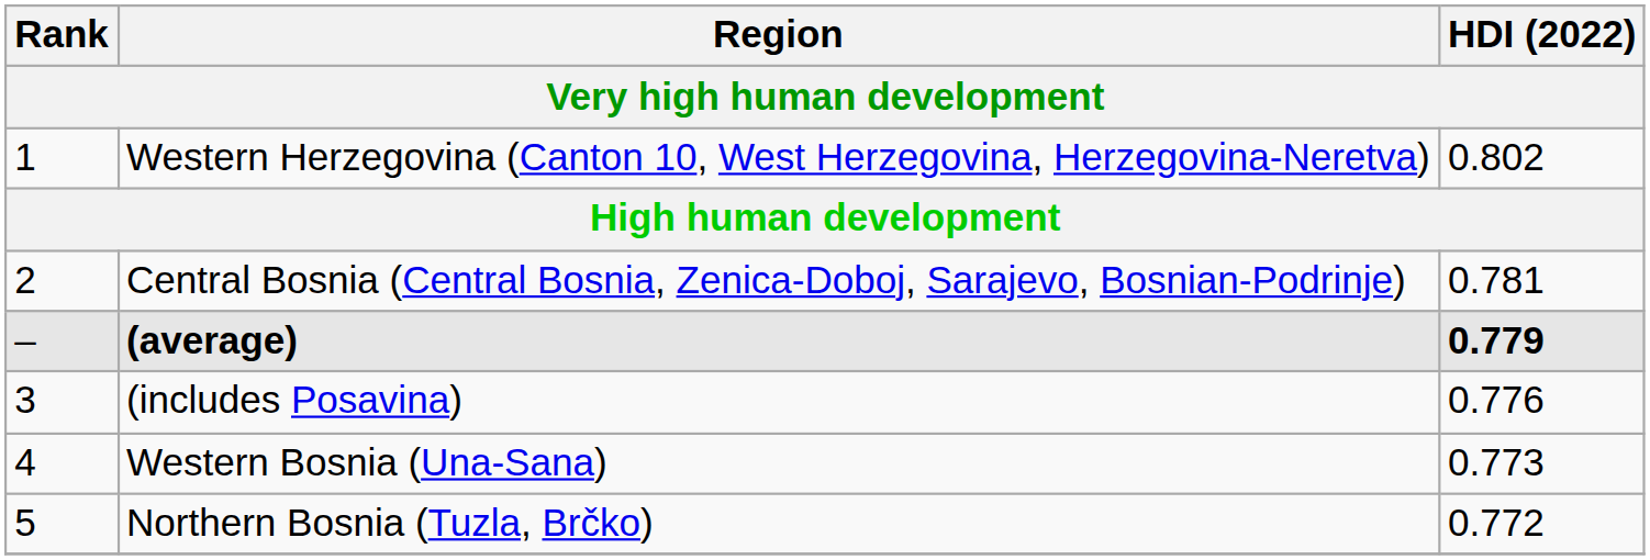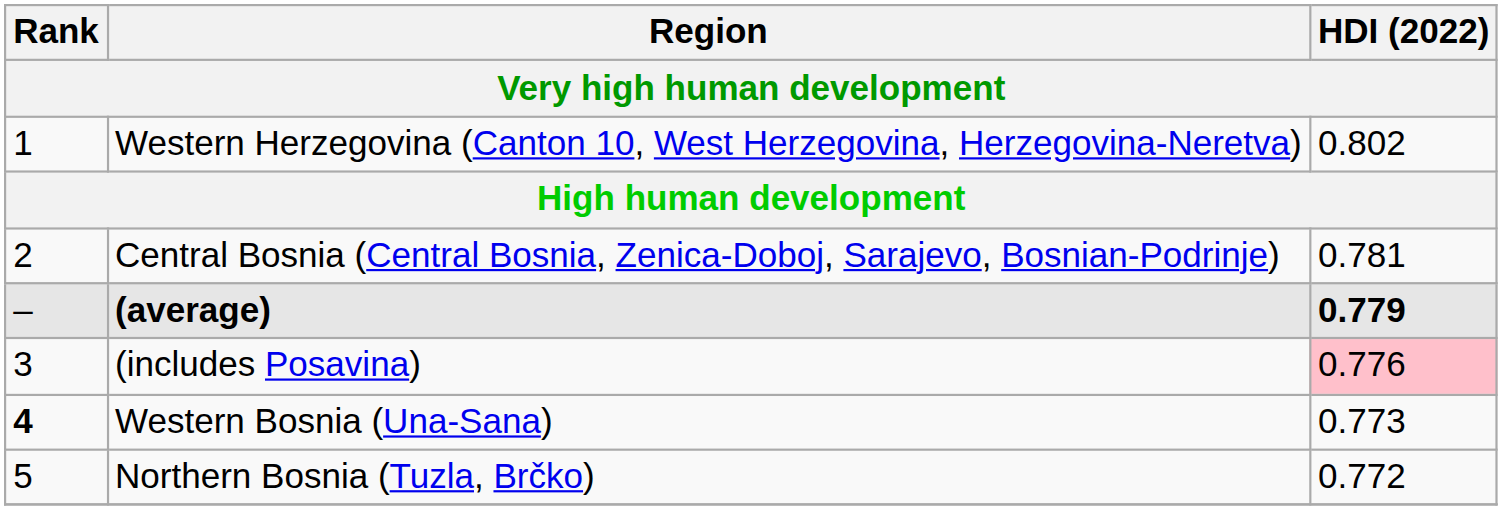(includes Posavina) | HDI (2022): no background -> pink background
Western Bosnia (Una-Sana) | Rank: normal -> bold
